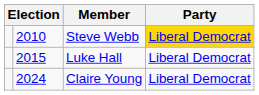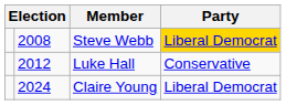Steve Webb | column 2: 2010 -> 2008
Luke Hall | column 2: 2015 -> 2012
Luke Hall | Party: Liberal Democrat -> Conservative
